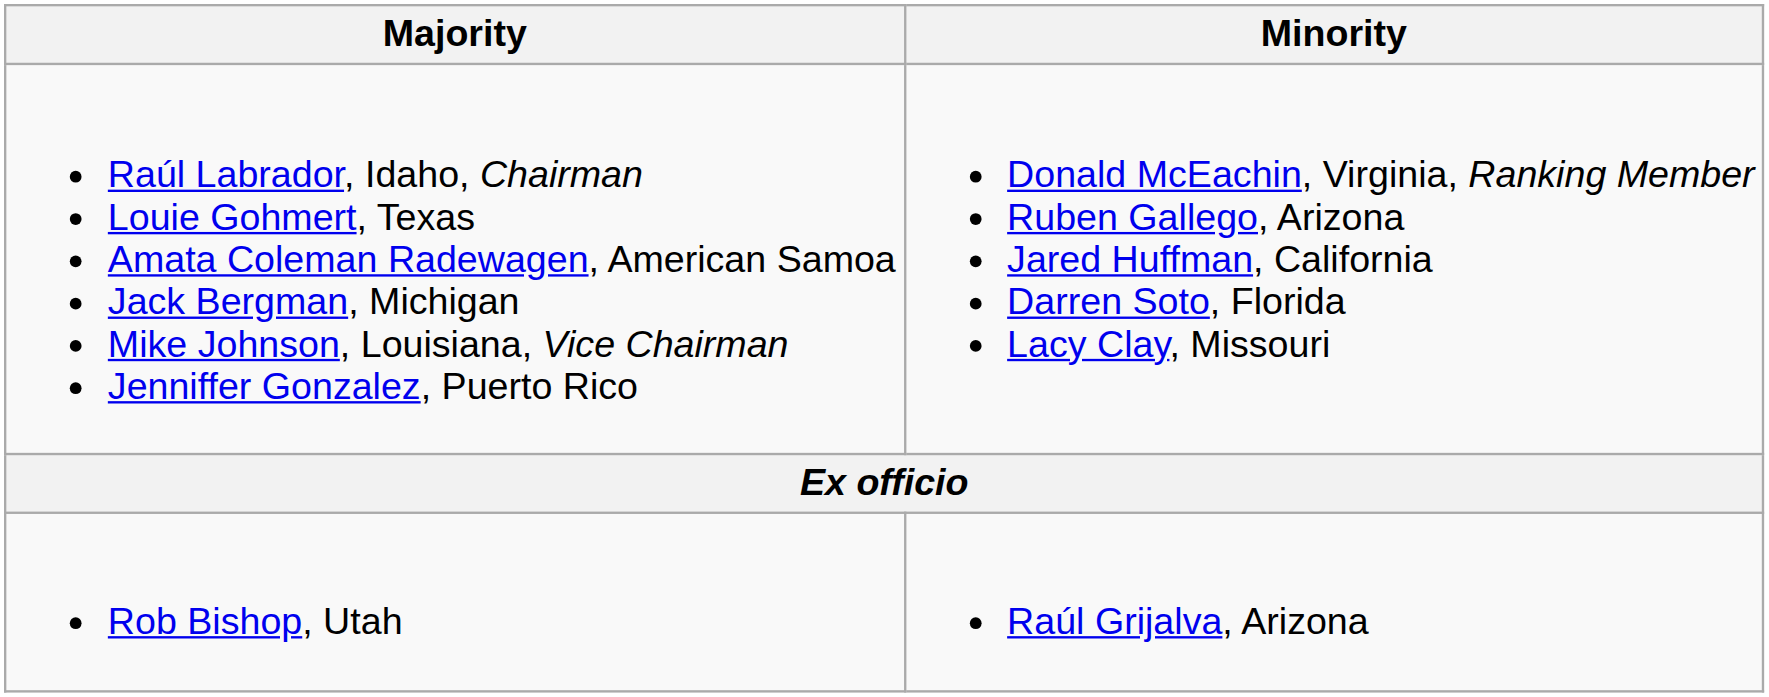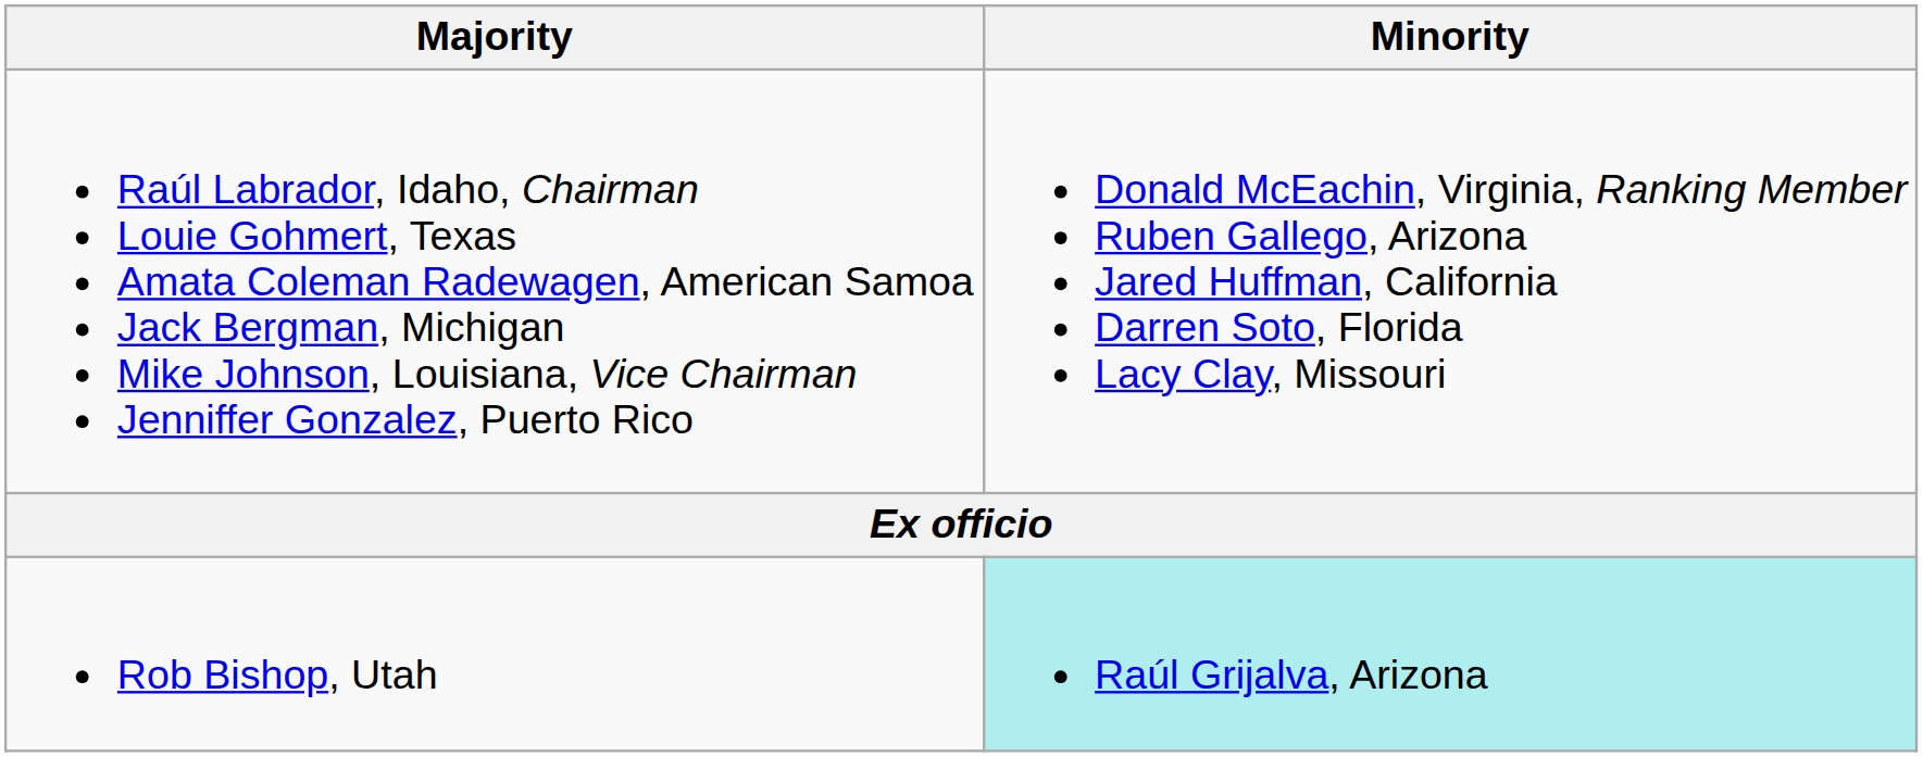Rob Bishop, Utah | Minority: no background -> paleturquoise background
